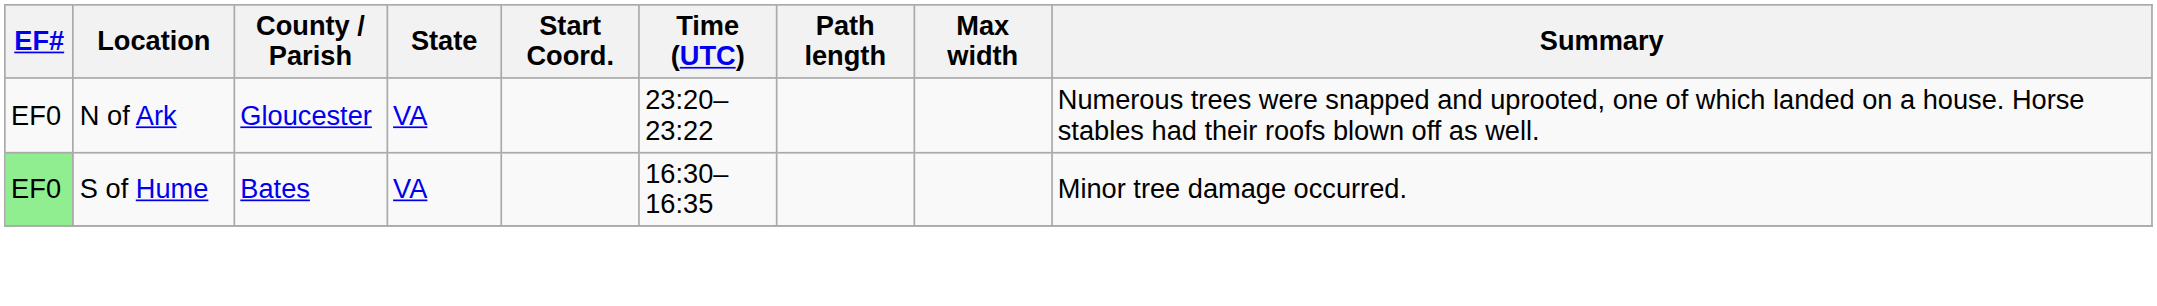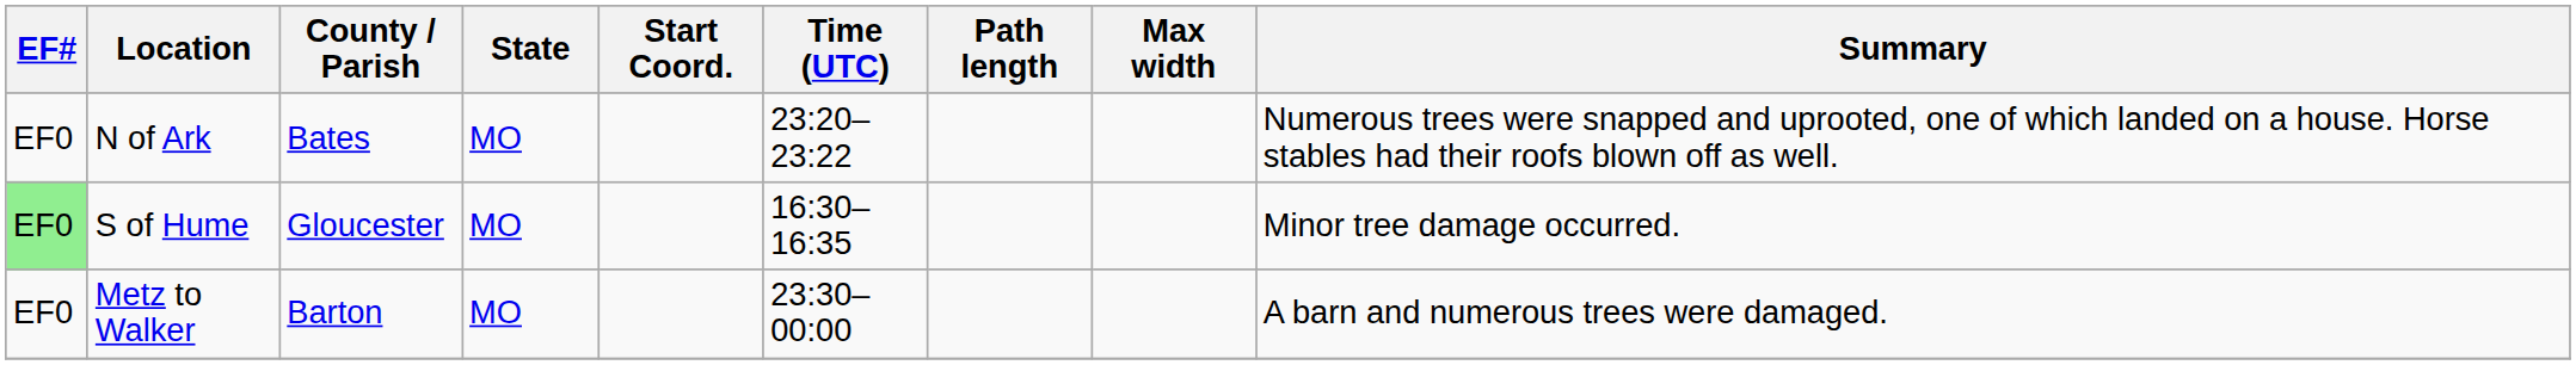N of Ark | County / Parish: Gloucester -> Bates
N of Ark | State: VA -> MO
S of Hume | County / Parish: Bates -> Gloucester
S of Hume | State: VA -> MO
+ row: EF0 | Metz to Walker | Barton | MO | 23:30–00:00 | A barn and numerous trees were damaged.
